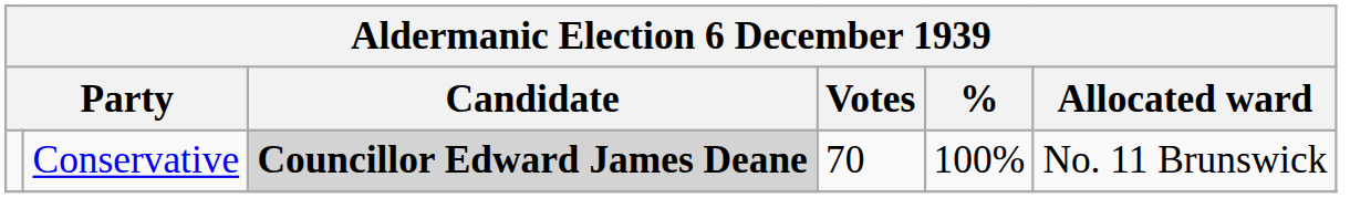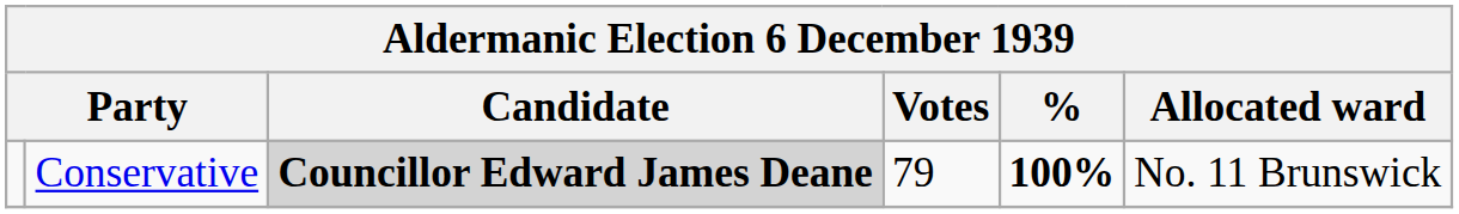Conservative | Votes: 70 -> 79
Conservative | %: normal -> bold
